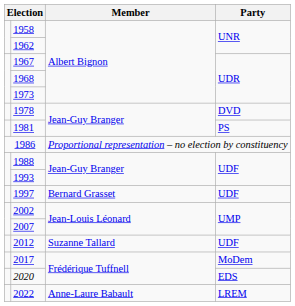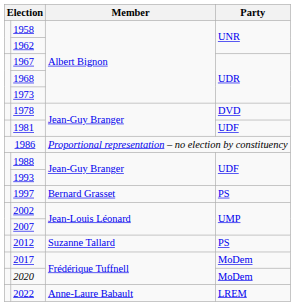1981 | Party: PS -> UDF
1997 | Party: UDF -> PS
2012 | Party: UDF -> PS
2020 | Party: EDS -> MoDem
